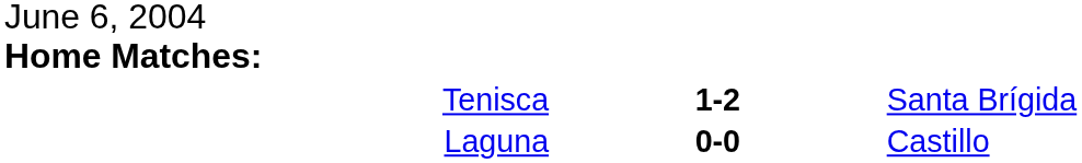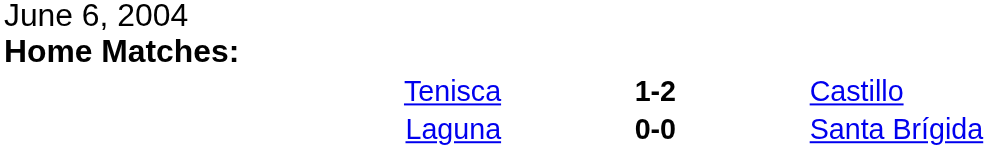Tenisca | column 3: Santa Brígida -> Castillo
Laguna | column 3: Castillo -> Santa Brígida
